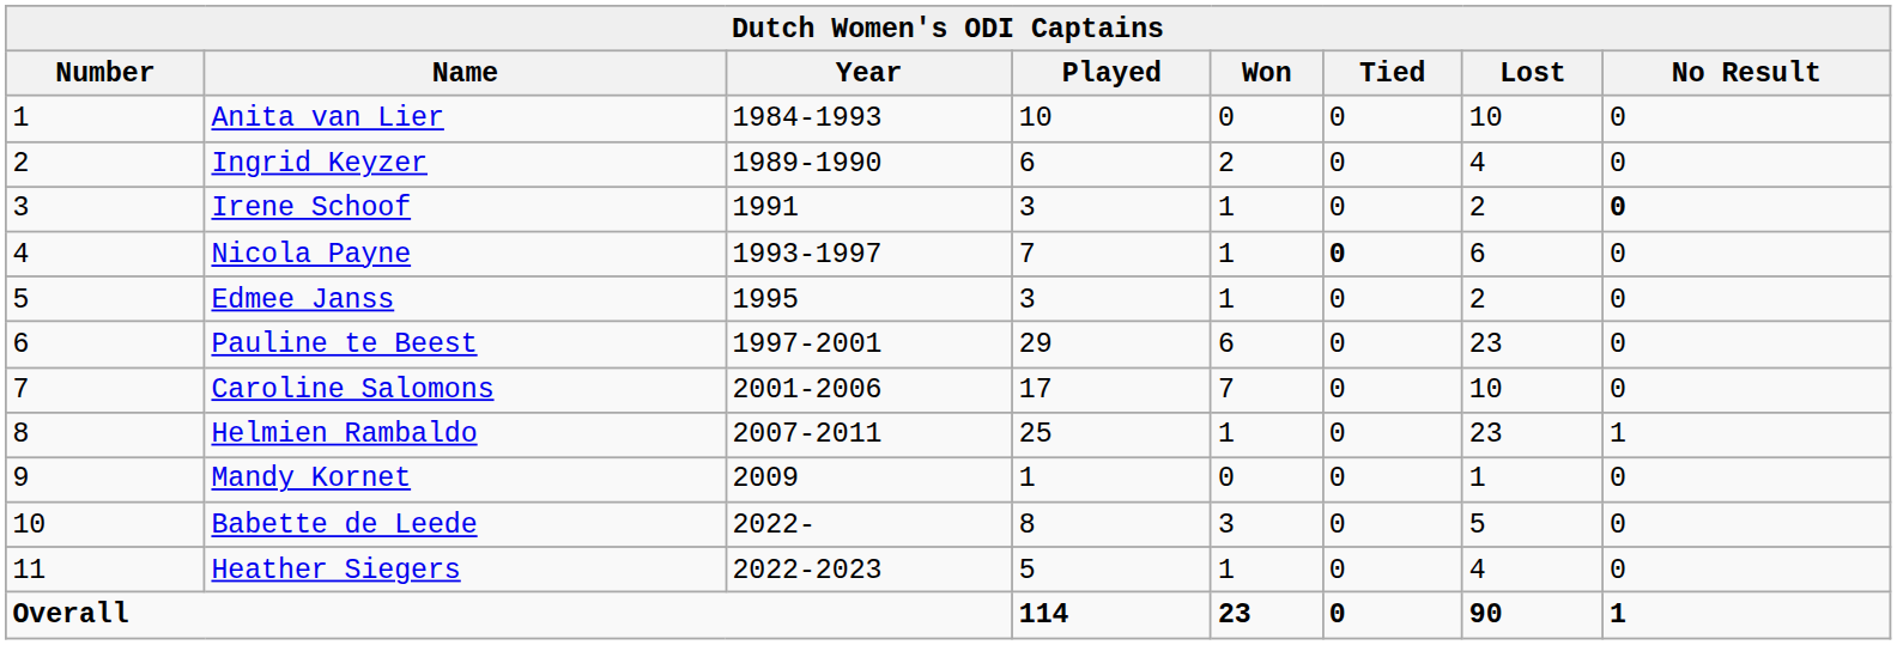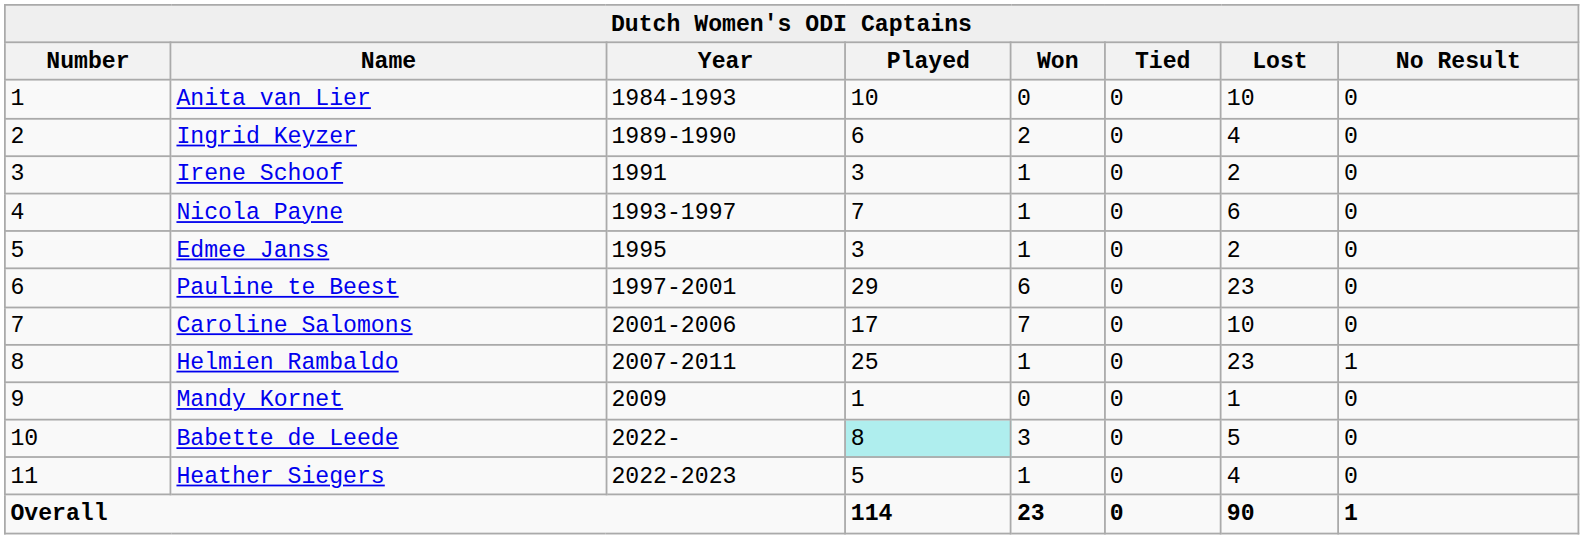Irene Schoof | No Result: bold -> normal
Nicola Payne | Tied: bold -> normal
Babette de Leede | Played: no background -> paleturquoise background
